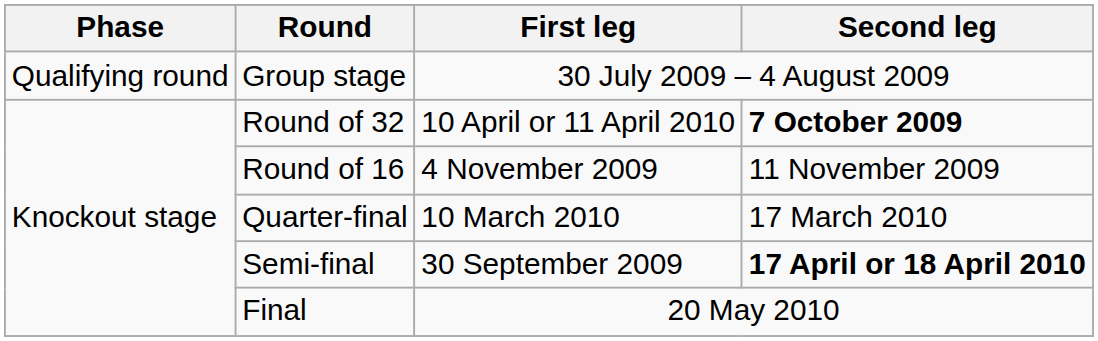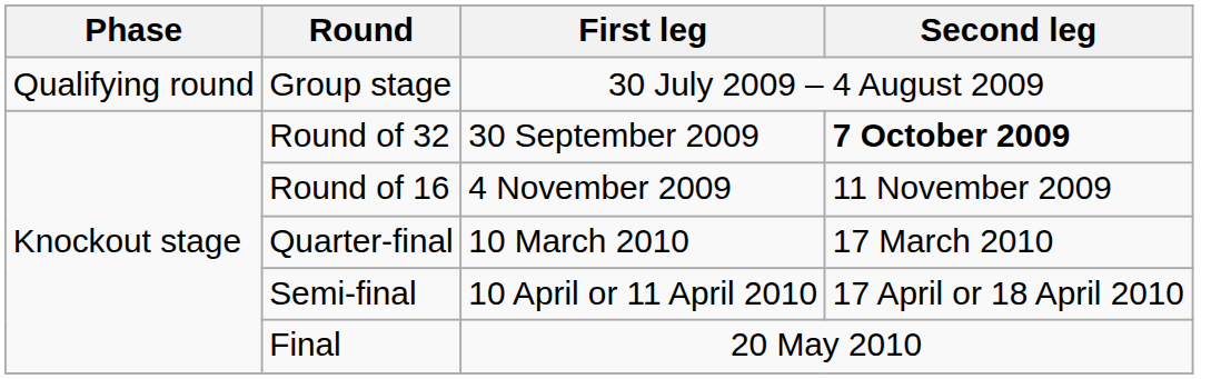Round of 32 | First leg: 10 April or 11 April 2010 -> 30 September 2009
Semi-final | First leg: 30 September 2009 -> 10 April or 11 April 2010
Semi-final | Second leg: bold -> normal
